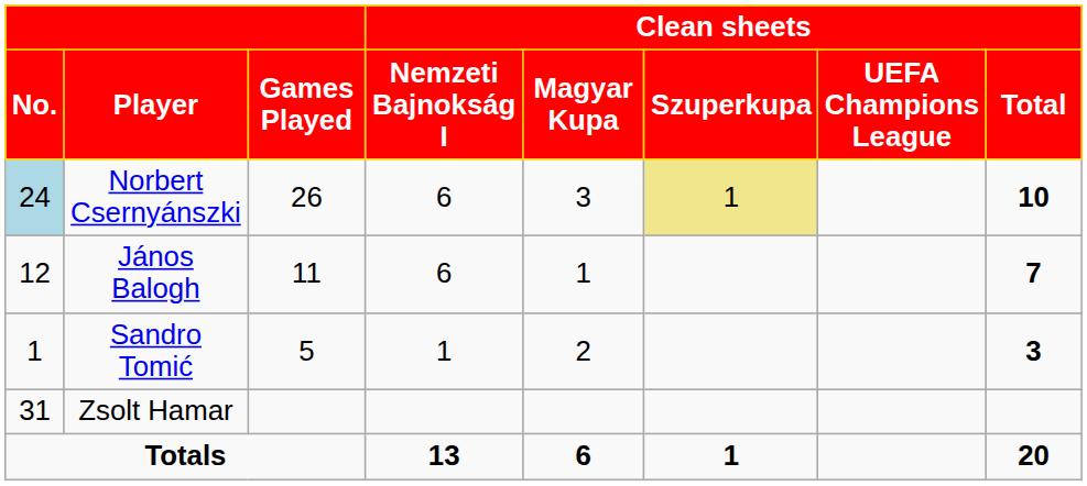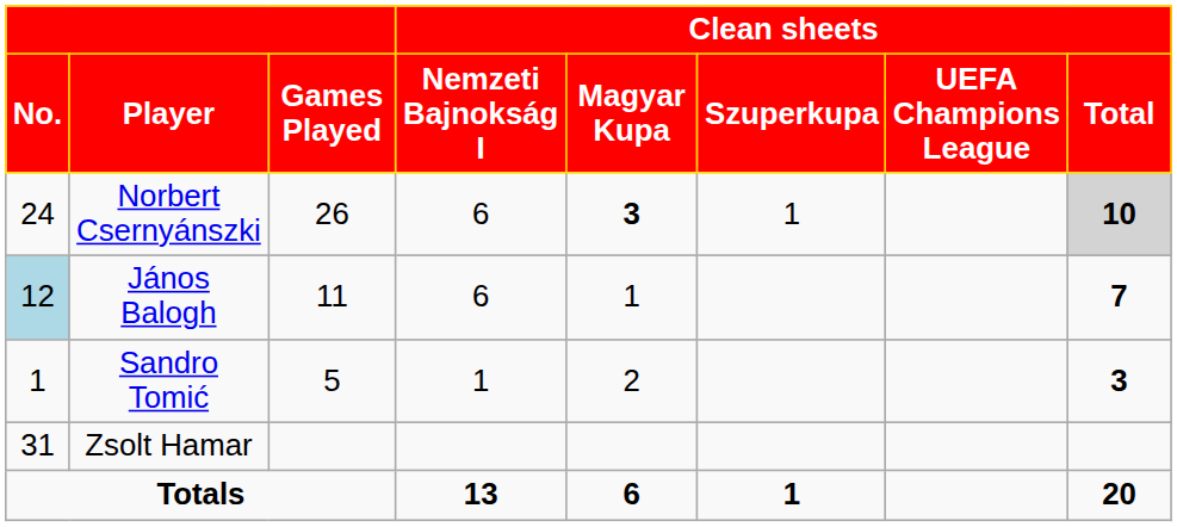Norbert Csernyánszki | No.: lightblue background -> no background
Norbert Csernyánszki | Clean sheets / Magyar Kupa: normal -> bold
Norbert Csernyánszki | Clean sheets / Szuperkupa: khaki background -> no background
Norbert Csernyánszki | Clean sheets / Total: no background -> lightgrey background
János Balogh | No.: no background -> lightblue background
